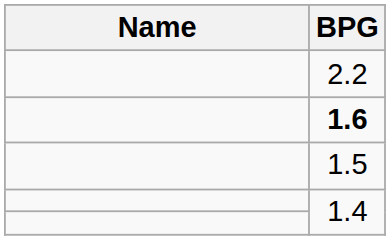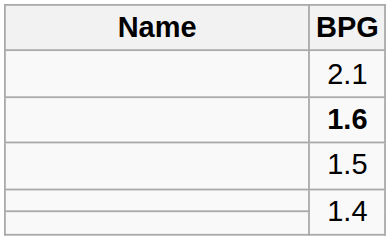row 2 | BPG: 2.2 -> 2.1
